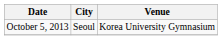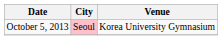October 5, 2013 | City: no background -> pink background
